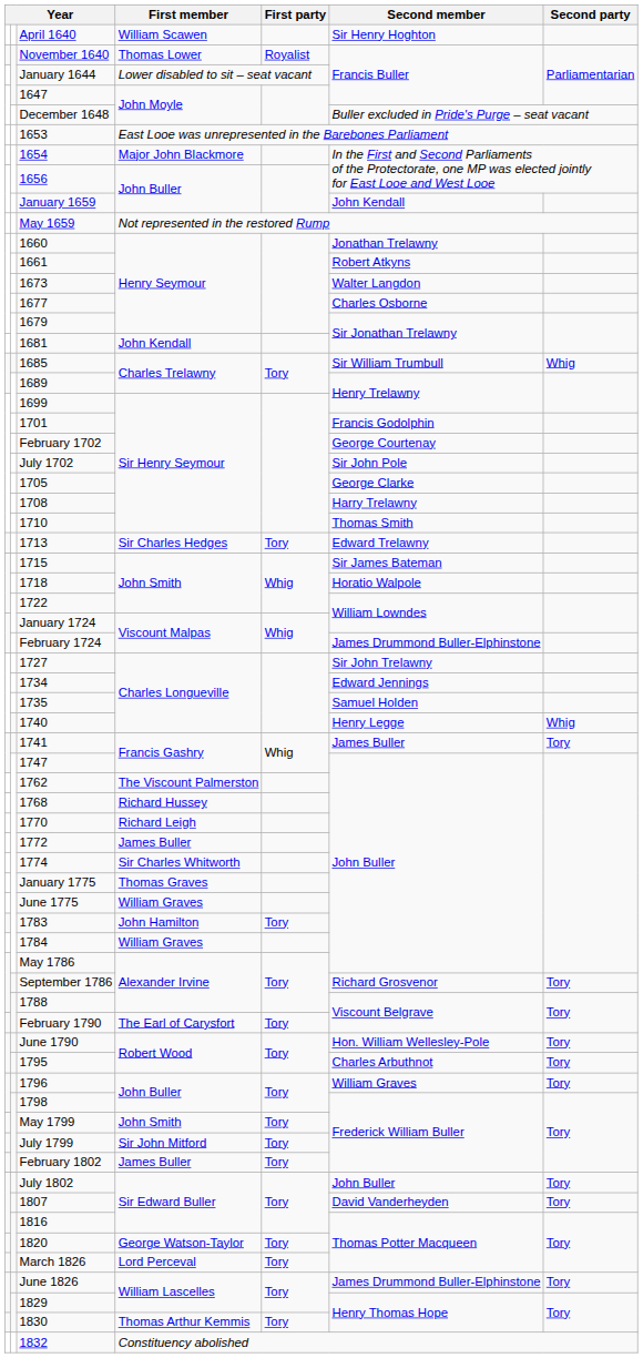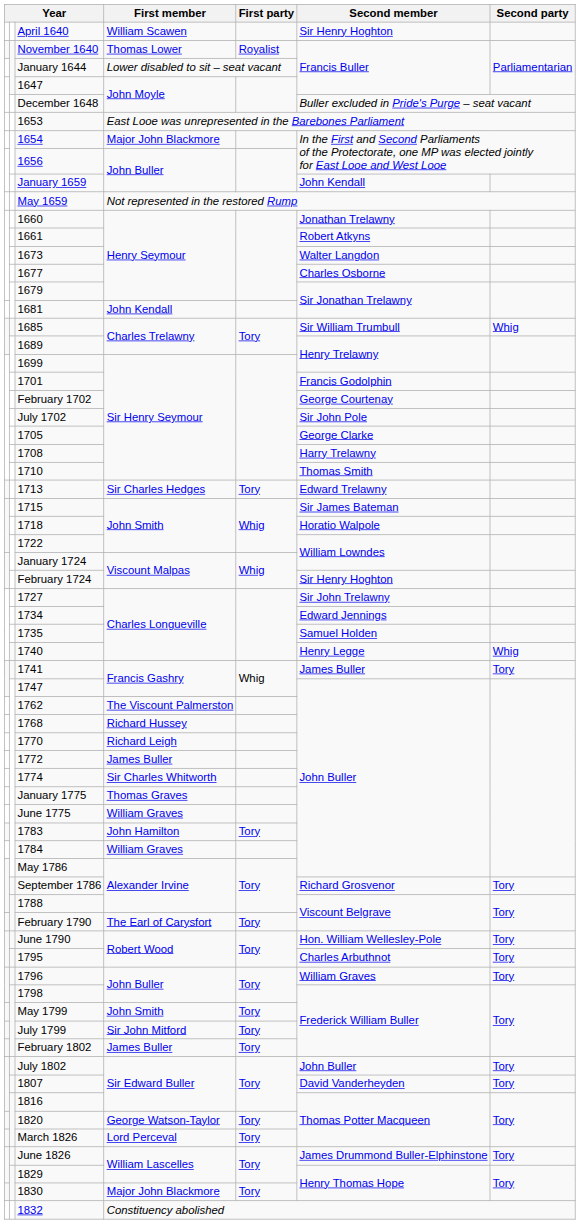February 1724 | Second member: James Drummond Buller-Elphinstone -> Sir Henry Hoghton
1830 | First member: Thomas Arthur Kemmis -> Major John Blackmore
